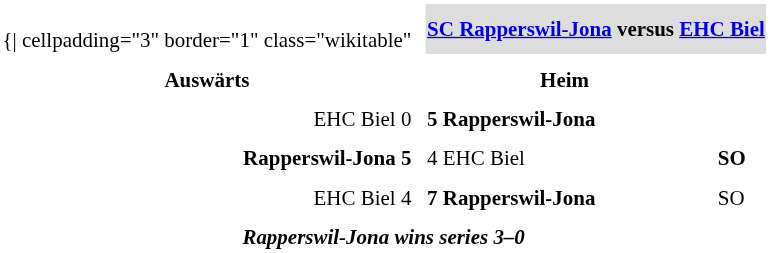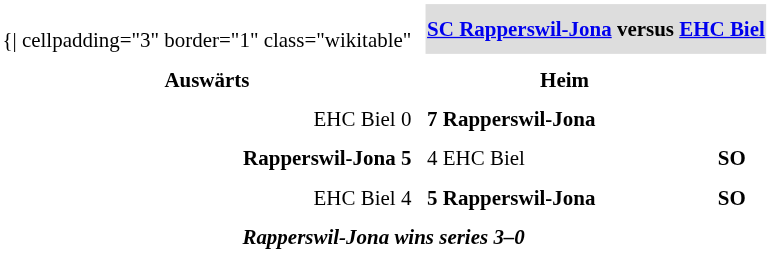EHC Biel 0 | column 2: 5 Rapperswil-Jona -> 7 Rapperswil-Jona
EHC Biel 4 | column 2: 7 Rapperswil-Jona -> 5 Rapperswil-Jona
EHC Biel 4 | column 3: normal -> bold
